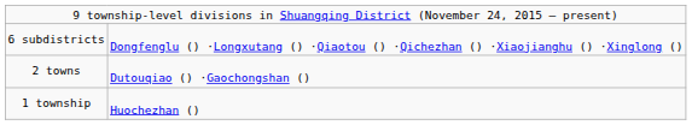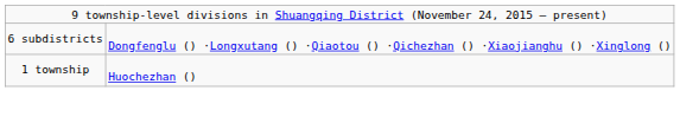- row: 2 towns | Dutouqiao () ·Gaochongshan ()
